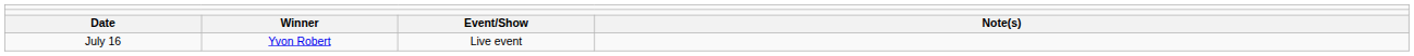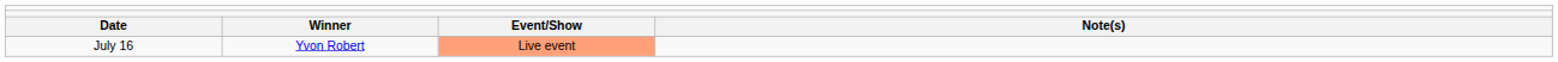July 16 | column 3: no background -> lightsalmon background
